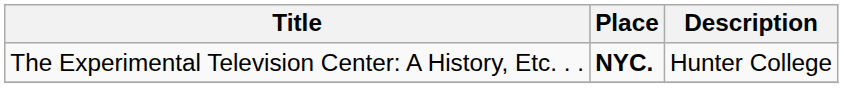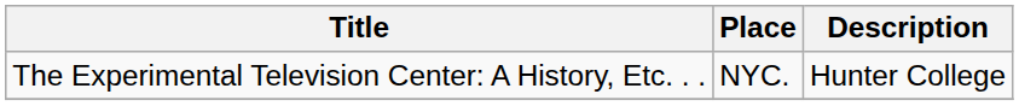The Experimental Television Center: A History, Etc. . . | Place: bold -> normal
